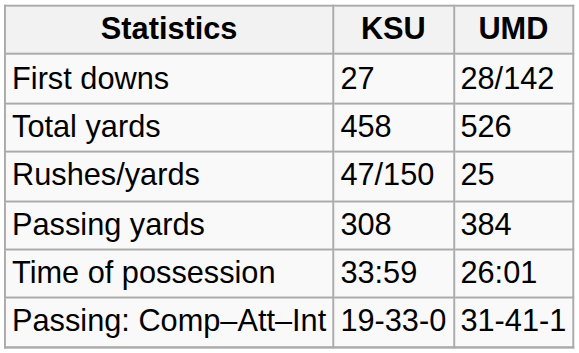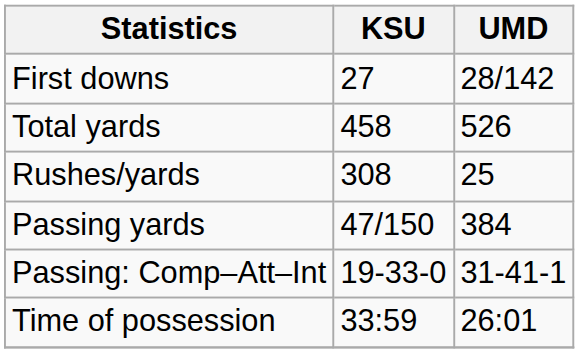Rushes/yards | KSU: 47/150 -> 308
Passing yards | KSU: 308 -> 47/150
rows swapped: Passing: Comp–Att–Int <-> Time of possession
